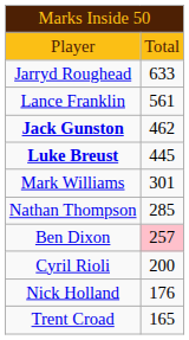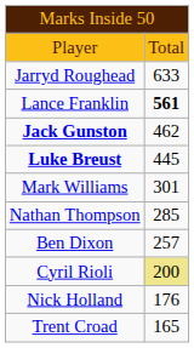Lance Franklin | column 2: normal -> bold
Ben Dixon | column 2: pink background -> no background
Cyril Rioli | column 2: no background -> khaki background
